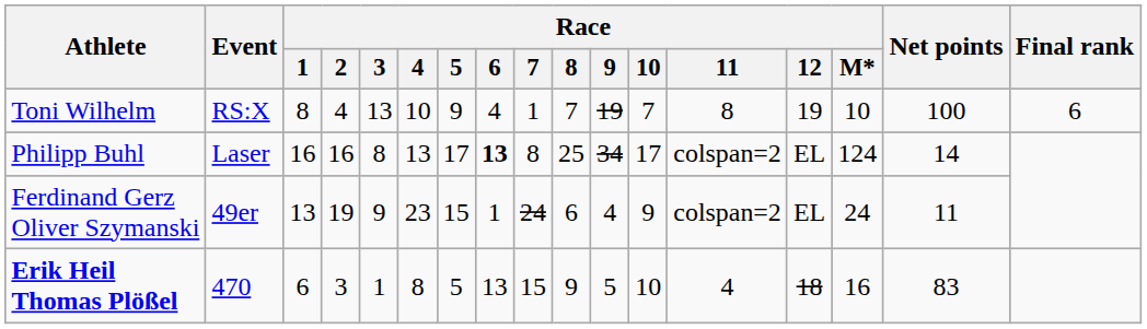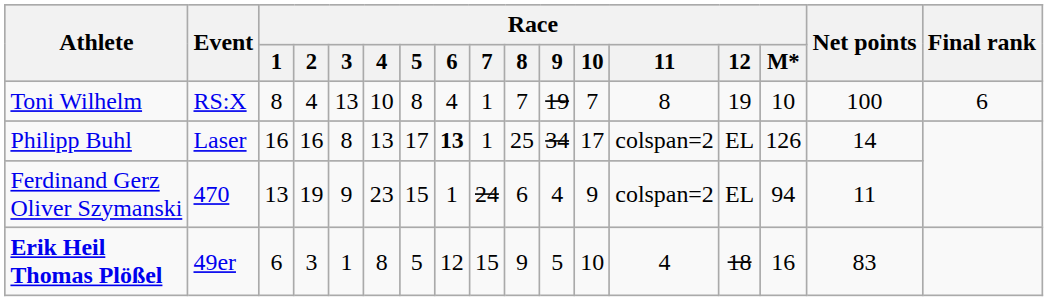Toni Wilhelm | Race / 5: 9 -> 8
Philipp Buhl | Race / 7: 8 -> 1
Philipp Buhl | Race / M*: 124 -> 126
Ferdinand Gerz Oliver Szymanski | Event: 49er -> 470
Ferdinand Gerz Oliver Szymanski | Race / M*: 24 -> 94
Erik Heil Thomas Plößel | Event: 470 -> 49er
Erik Heil Thomas Plößel | Race / 6: 13 -> 12
